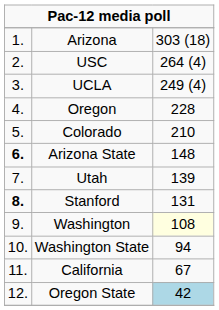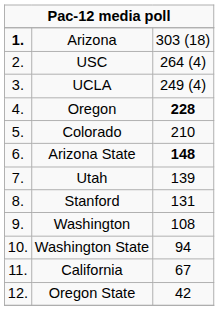Arizona | column 1: normal -> bold
Oregon | column 3: normal -> bold
Arizona State | column 1: bold -> normal
Arizona State | column 3: normal -> bold
Stanford | column 1: bold -> normal
Washington | column 3: lightyellow background -> no background
Oregon State | column 3: lightblue background -> no background
